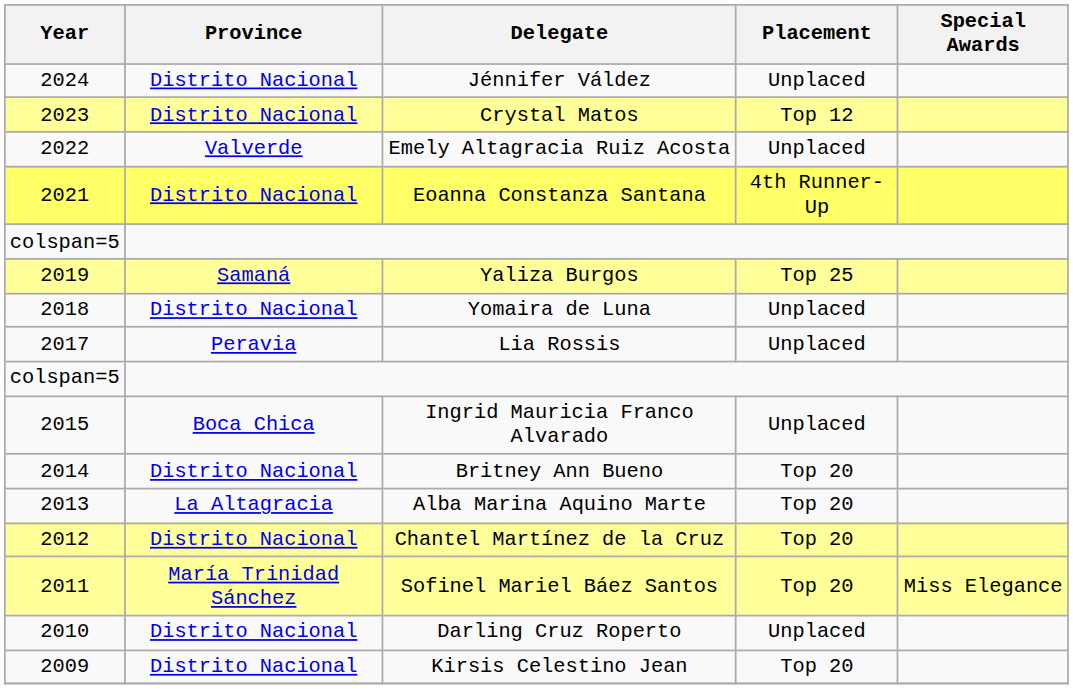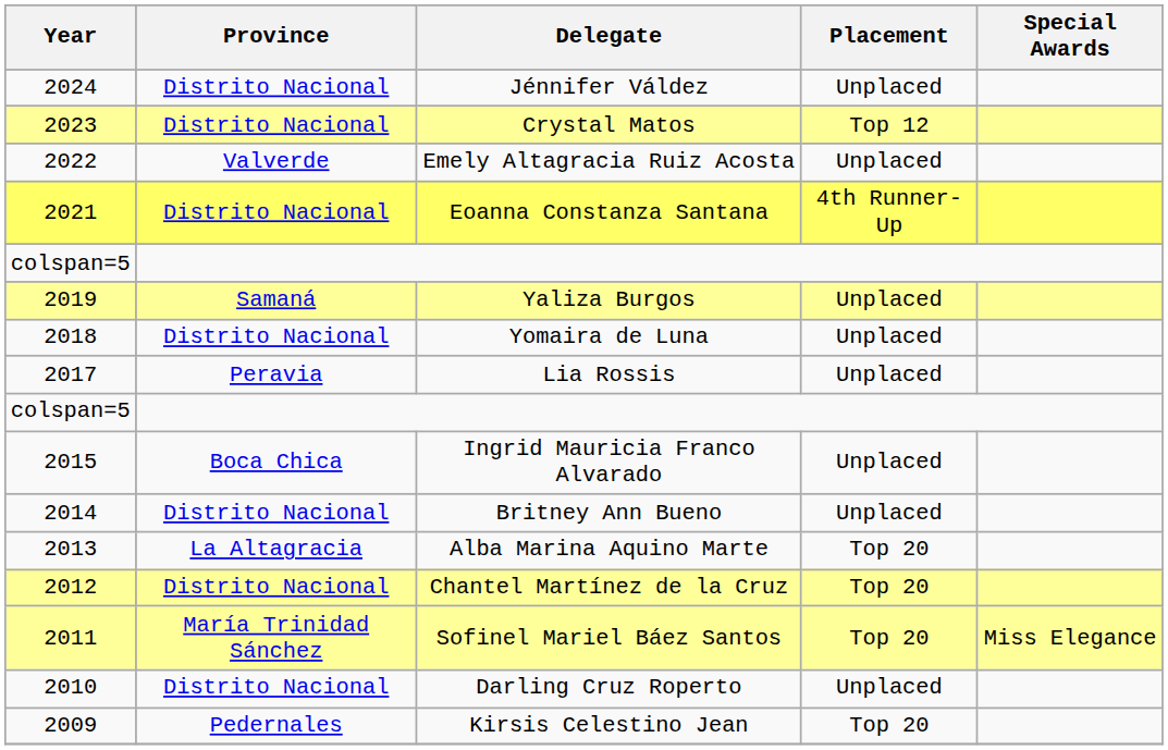Yaliza Burgos | Placement: Top 25 -> Unplaced
Britney Ann Bueno | Placement: Top 20 -> Unplaced
Kirsis Celestino Jean | Province: Distrito Nacional -> Pedernales
